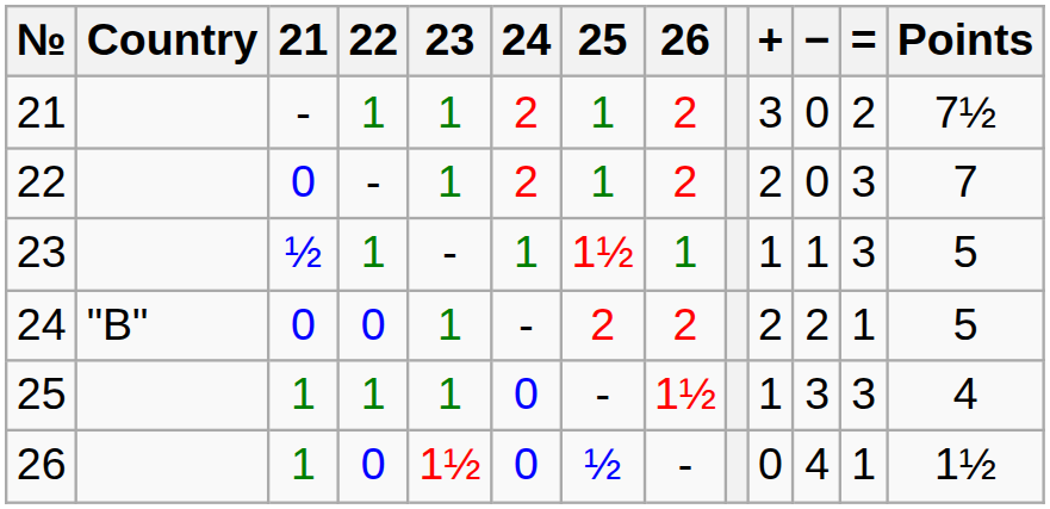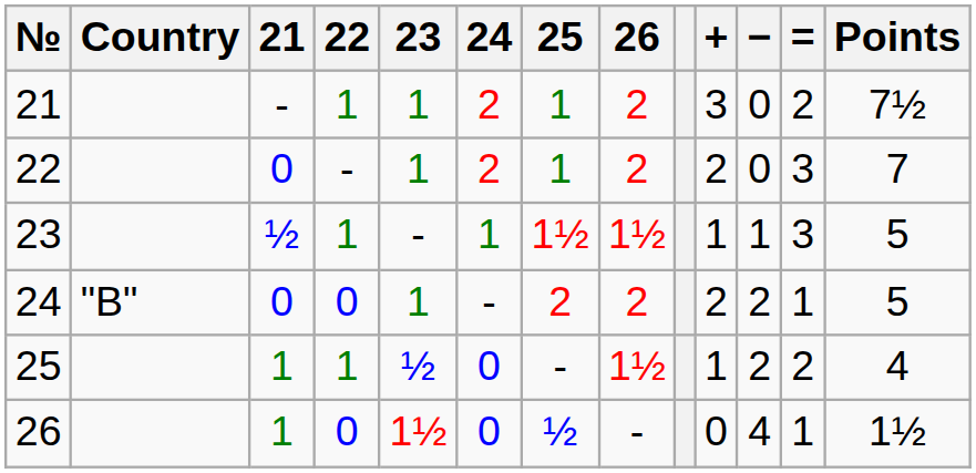row 4 | 26: 1 -> 1½
row 6 | 23: 1 -> ½
row 6 | −: 3 -> 2
row 6 | =: 3 -> 2
